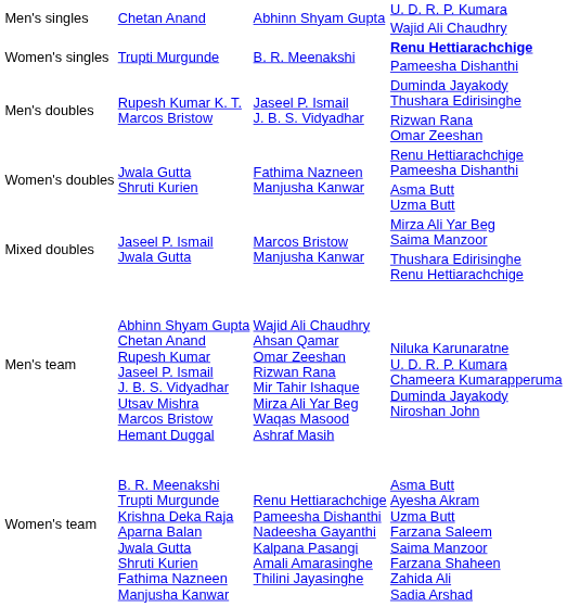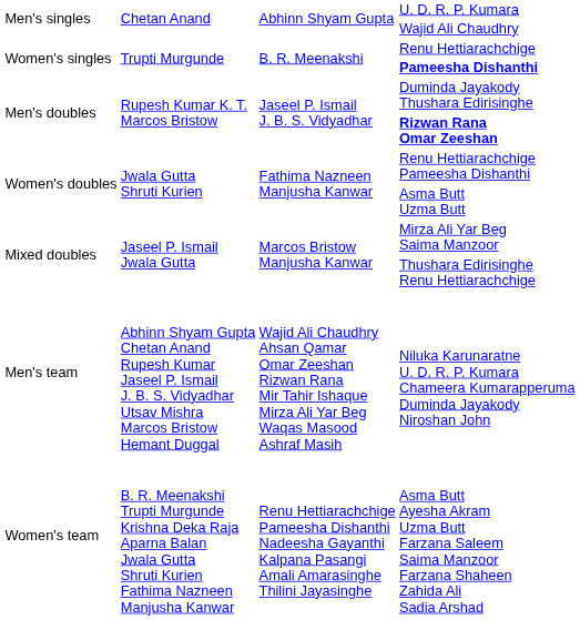Renu Hettiarachchige | column 4: bold -> normal
Pameesha Dishanthi | column 4: normal -> bold
Rizwan Rana Omar Zeeshan | column 4: normal -> bold
